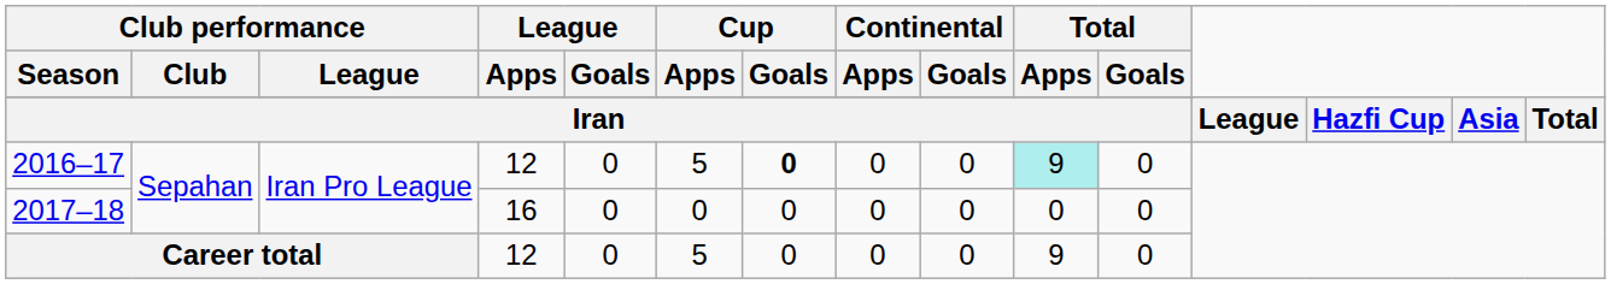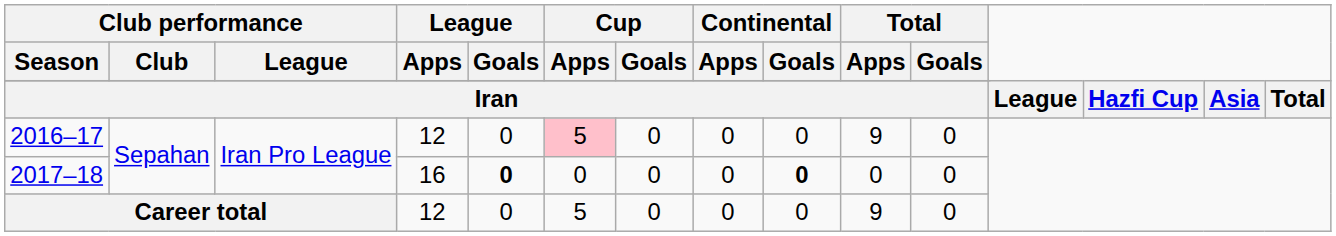2016–17 | Cup / Apps: no background -> pink background
2016–17 | Cup / Goals: bold -> normal
2016–17 | Total / Apps: paleturquoise background -> no background
2017–18 | League / Goals: normal -> bold
2017–18 | Continental / Goals: normal -> bold
